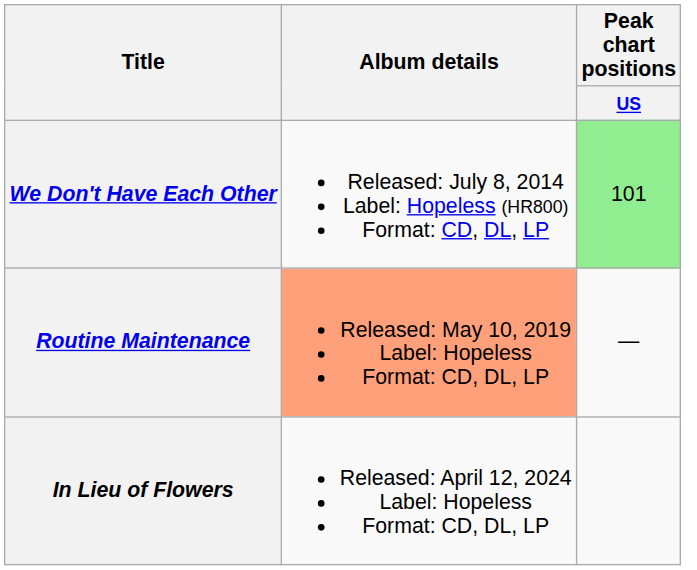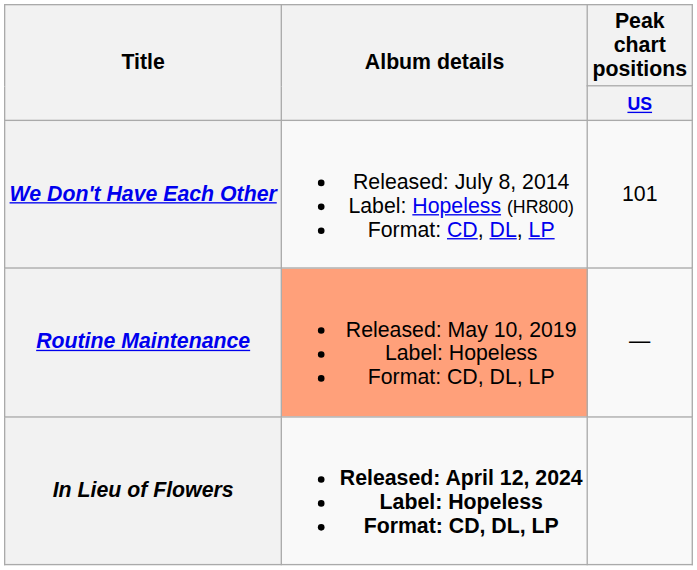We Don't Have Each Other | Peak chart positions / US: lightgreen background -> no background
In Lieu of Flowers | Album details: normal -> bold
